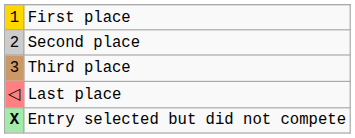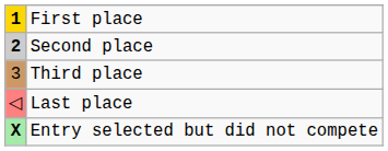First place | column 1: normal -> bold
Second place | column 1: normal -> bold
